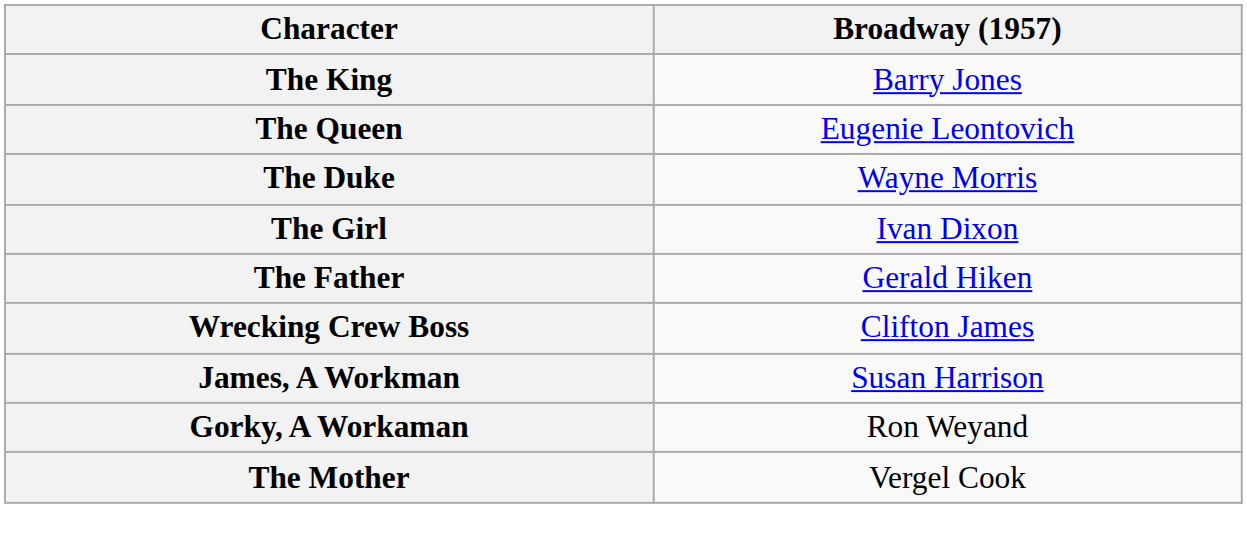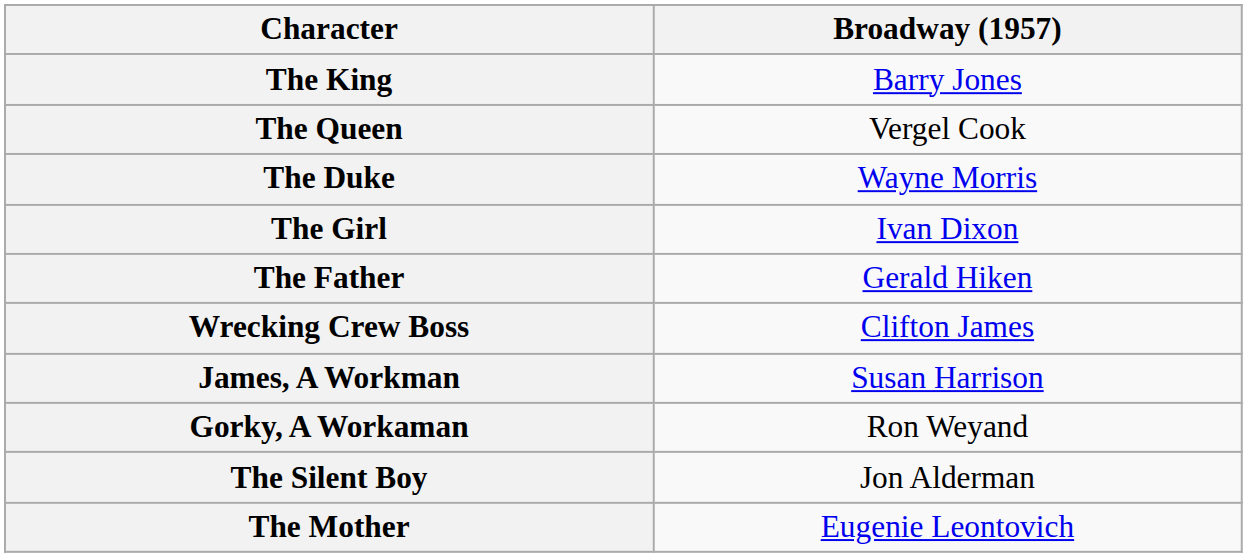The Queen | Broadway (1957): Eugenie Leontovich -> Vergel Cook
+ row: The Silent Boy | Jon Alderman
The Mother | Broadway (1957): Vergel Cook -> Eugenie Leontovich
